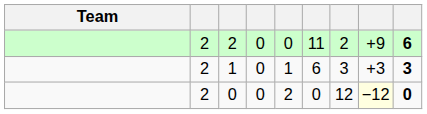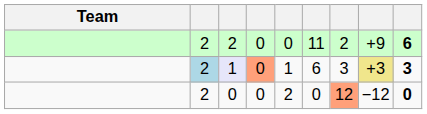row 3 | column 2: no background -> lightblue background
row 3 | column 3: no background -> lavender background
row 3 | column 4: no background -> lightsalmon background
row 3 | column 8: no background -> khaki background
row 4 | column 7: no background -> lightsalmon background
row 4 | column 8: lightyellow background -> no background
